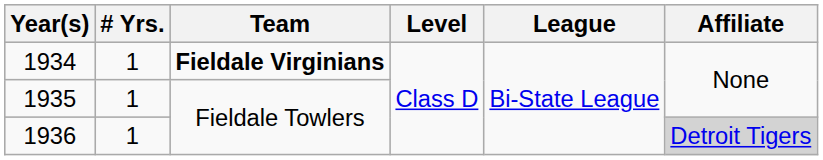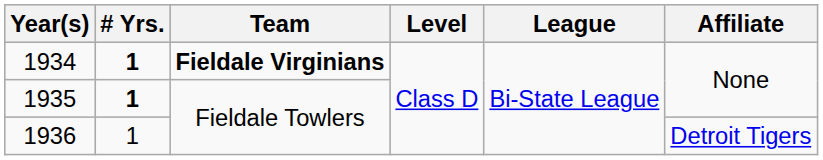1934 | # Yrs.: normal -> bold
1935 | # Yrs.: normal -> bold
1936 | Affiliate: lightgrey background -> no background
